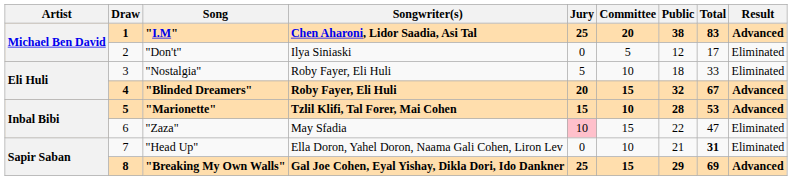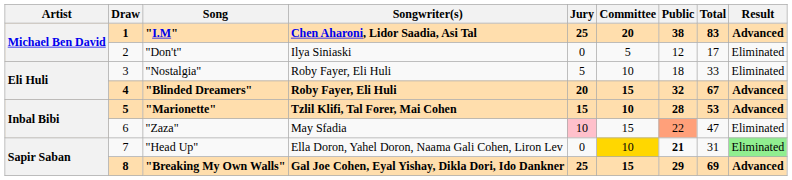"Zaza" | Public: no background -> lightsalmon background
"Head Up" | Committee: no background -> gold background
"Head Up" | Public: normal -> bold
"Head Up" | Total: bold -> normal
"Head Up" | Result: no background -> lightgreen background
